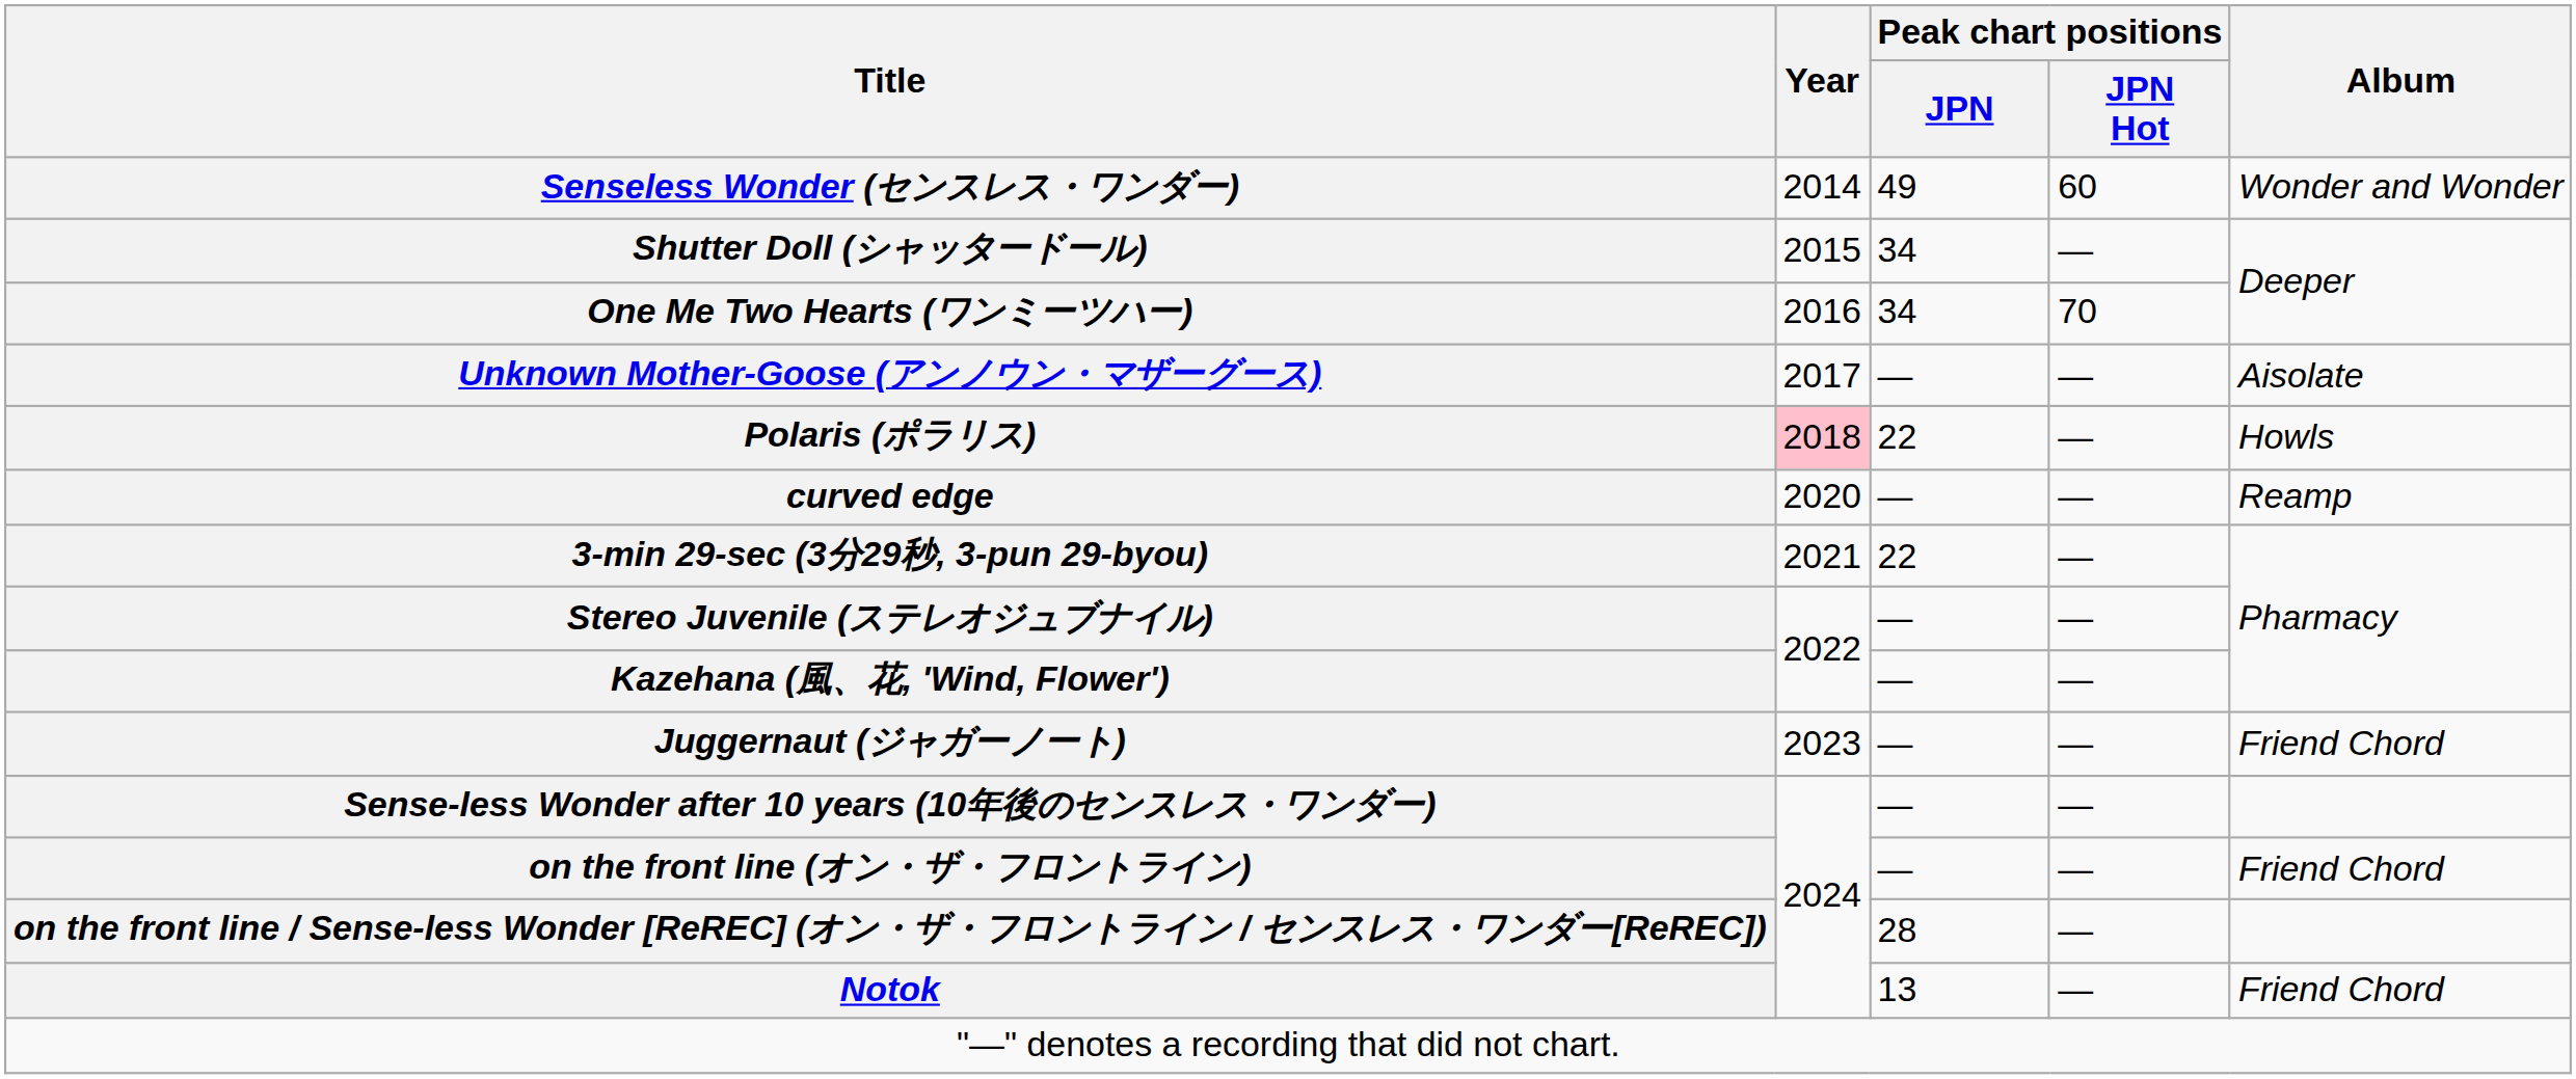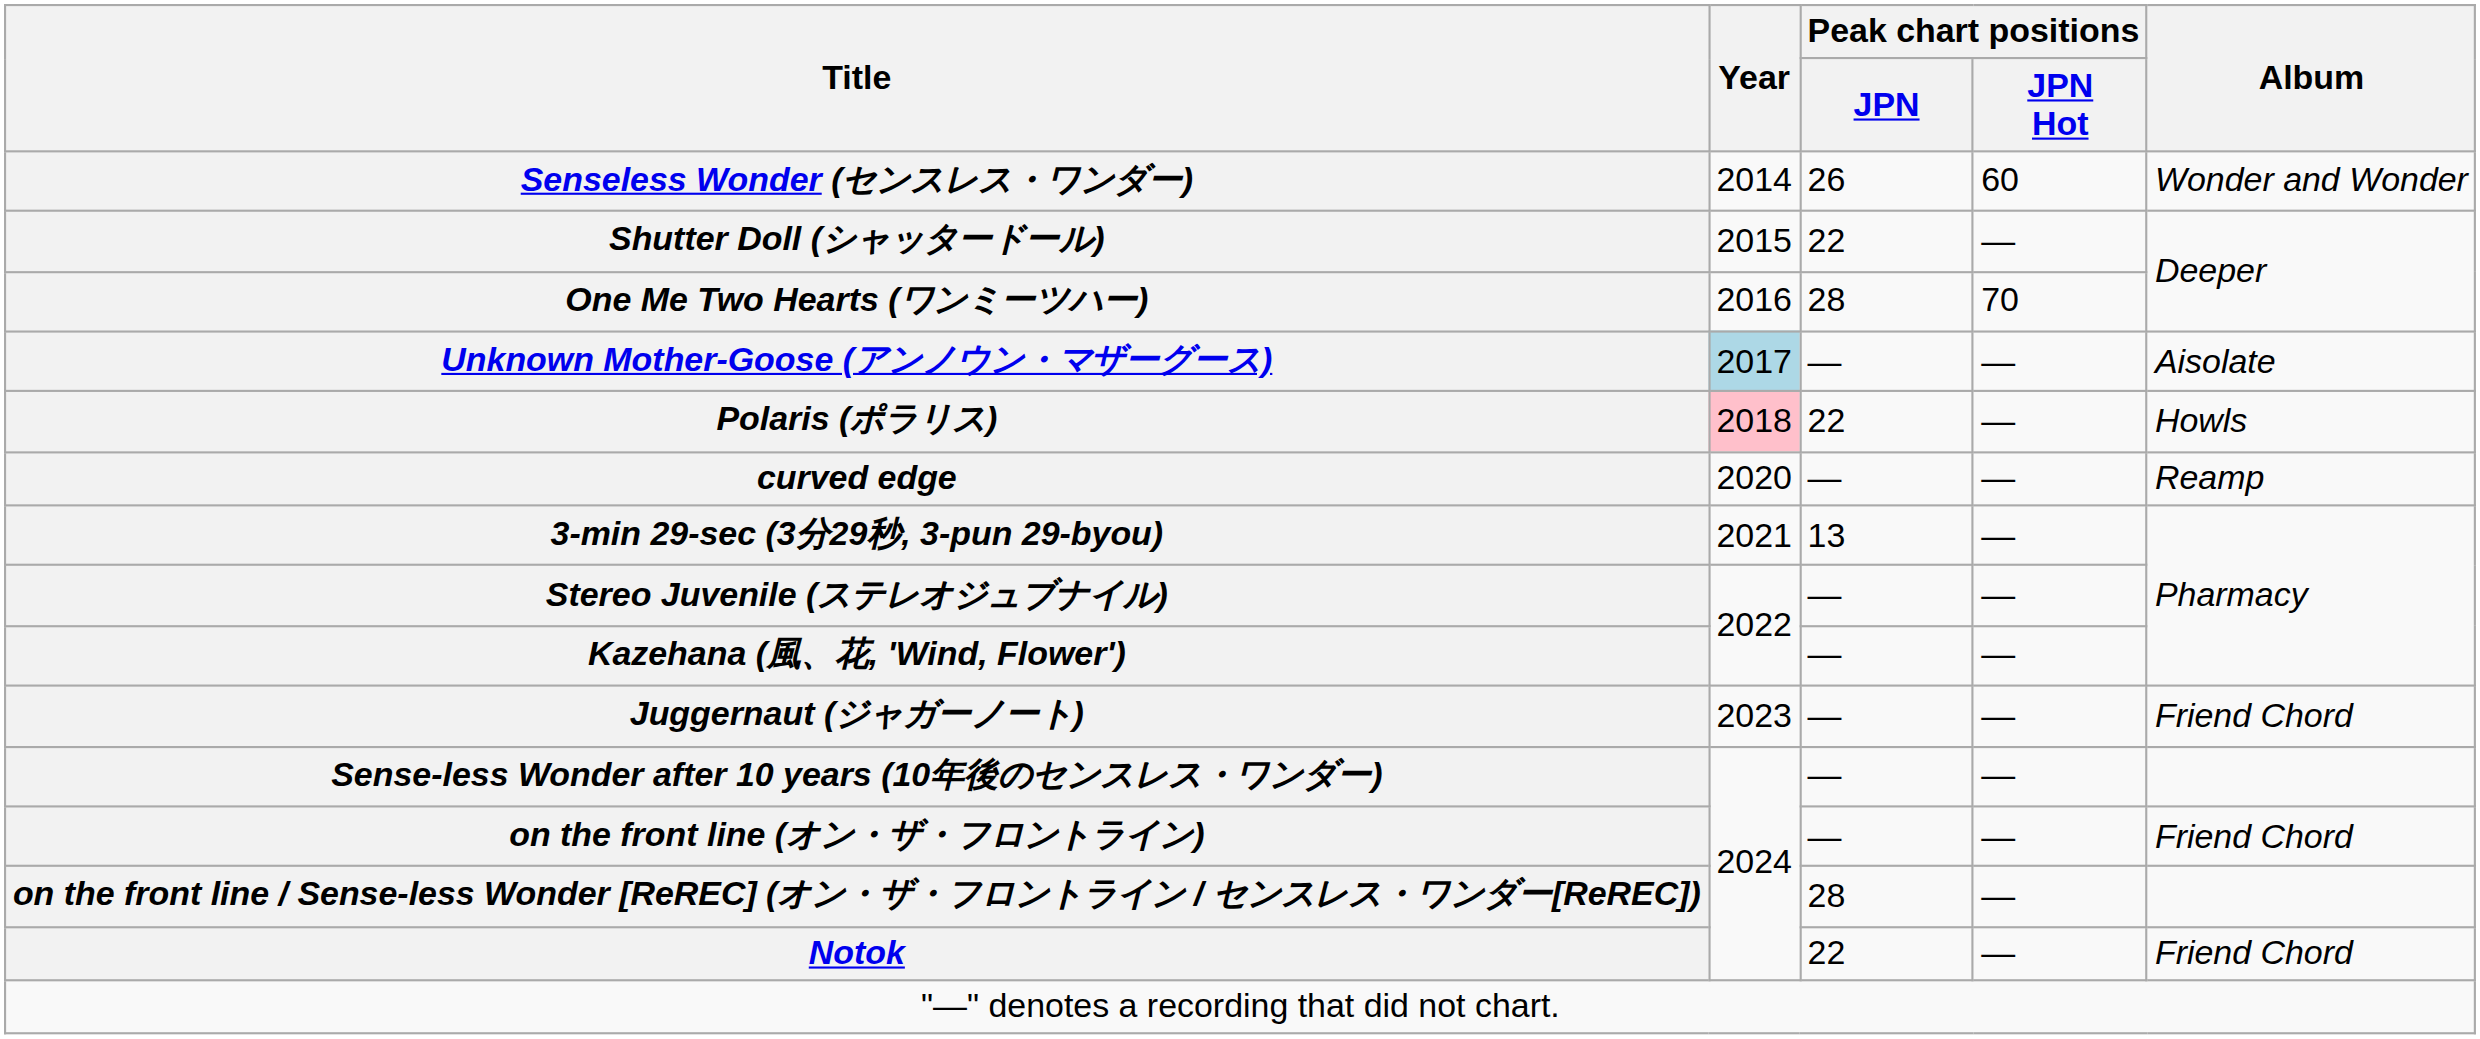Senseless Wonder (センスレス・ワンダー) | Peak chart positions / JPN: 49 -> 26
Shutter Doll (シャッタードール) | Peak chart positions / JPN: 34 -> 22
One Me Two Hearts (ワンミーツハー) | Peak chart positions / JPN: 34 -> 28
Unknown Mother-Goose (アンノウン・マザーグース) | Year: no background -> lightblue background
3-min 29-sec (3分29秒, 3-pun 29-byou) | Peak chart positions / JPN: 22 -> 13
Notok | Peak chart positions / JPN: 13 -> 22
